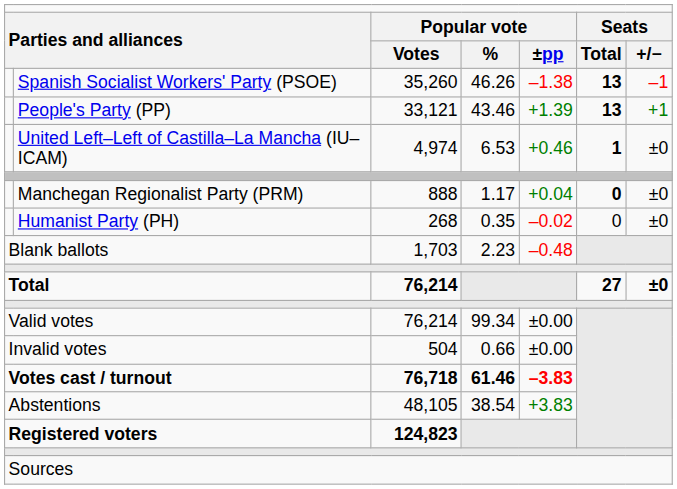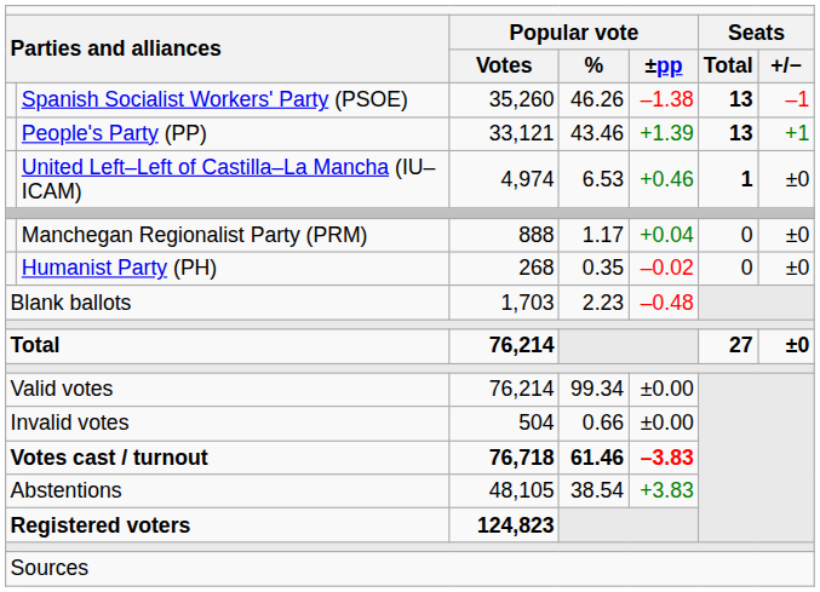Manchegan Regionalist Party (PRM) | column 6: bold -> normal
